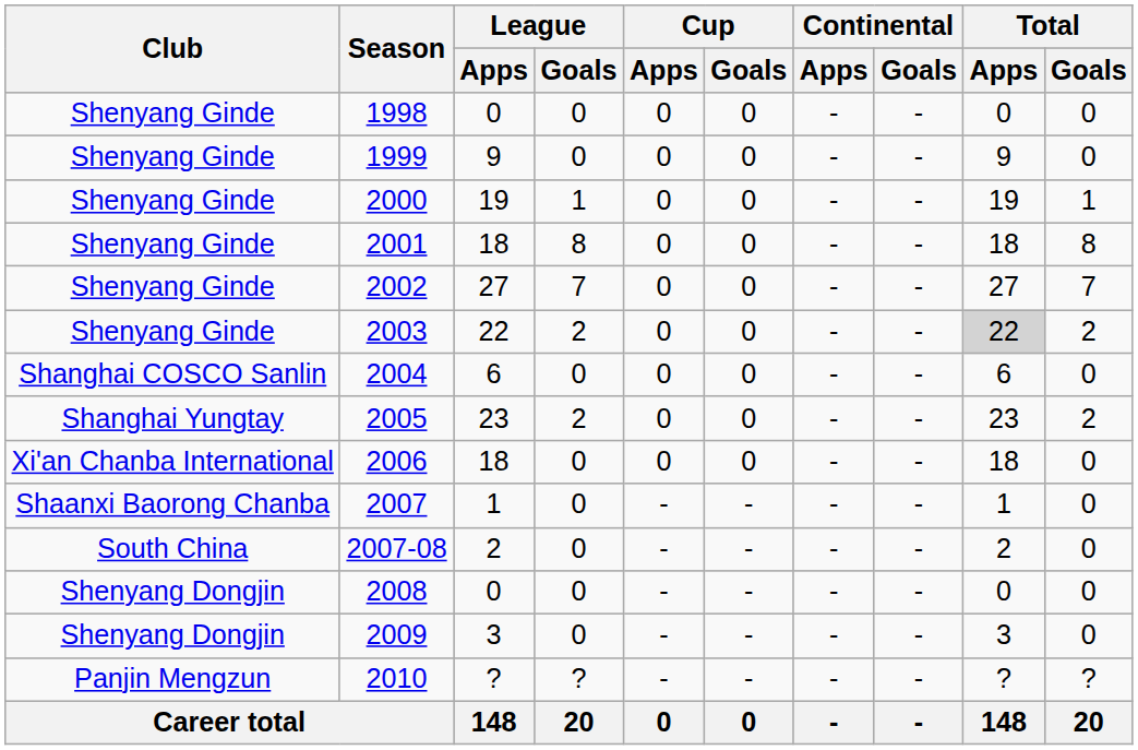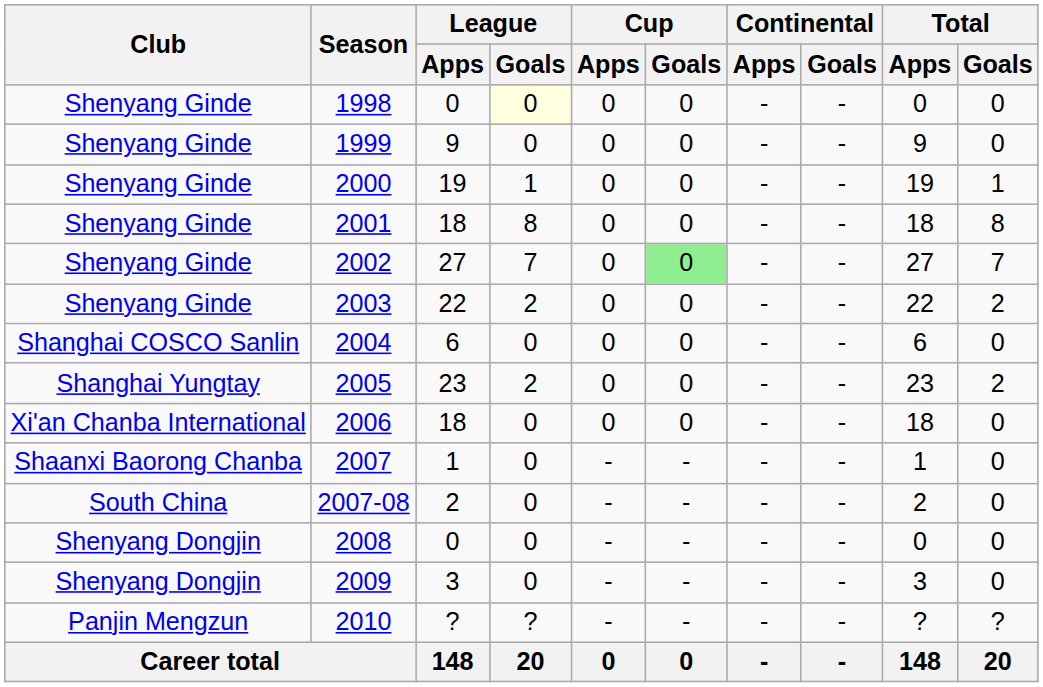1998 | League / Goals: no background -> lightyellow background
2002 | Cup / Goals: no background -> lightgreen background
2003 | Total / Apps: lightgrey background -> no background
